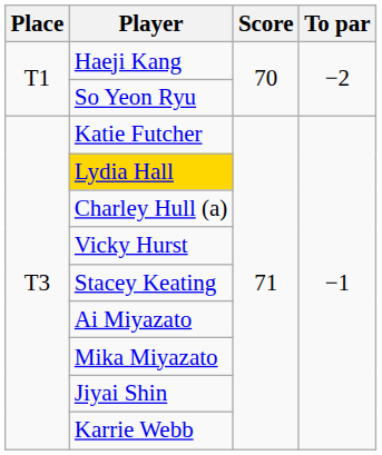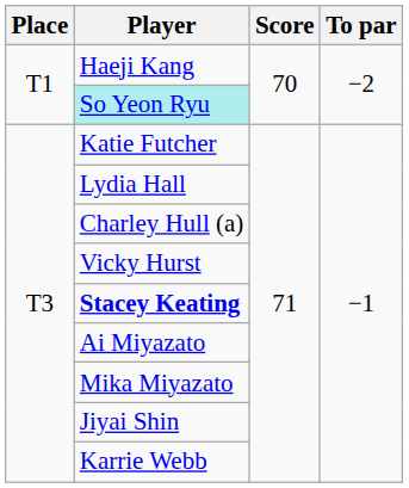So Yeon Ryu | Player: no background -> paleturquoise background
Lydia Hall | Player: gold background -> no background
Stacey Keating | Player: normal -> bold
